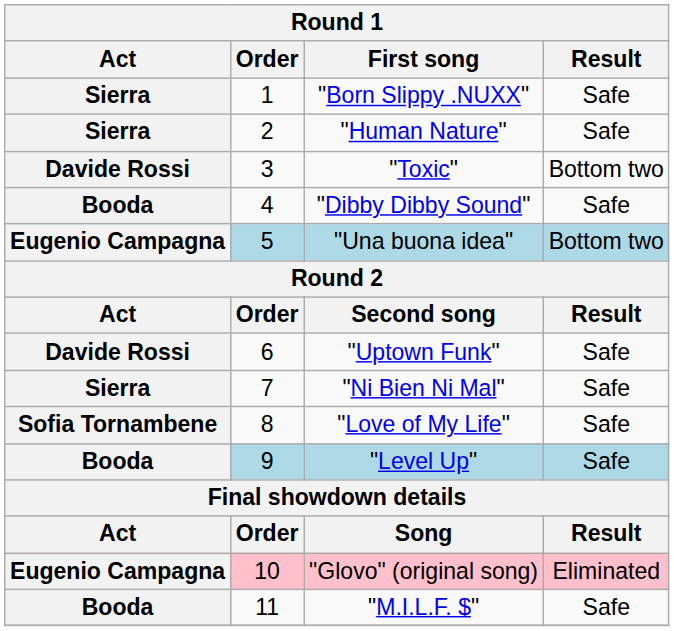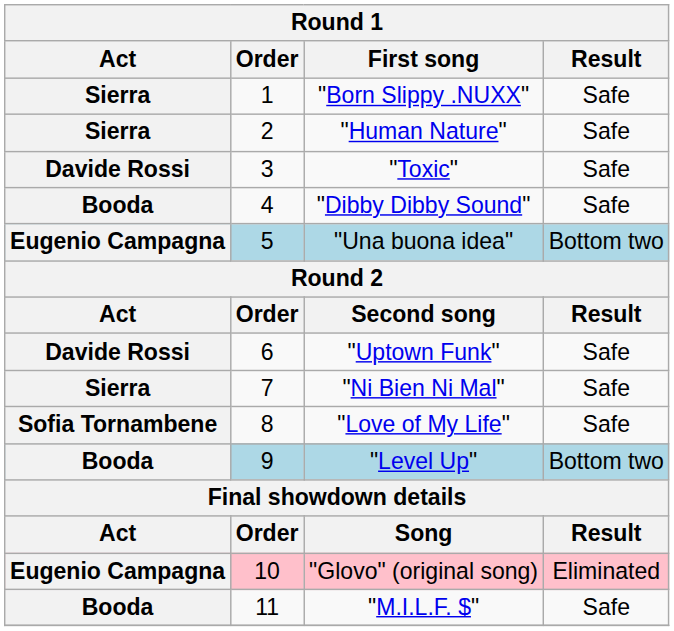"Toxic" | Round 1 / Result: Bottom two -> Safe
"Level Up" | Round 1 / Result: Safe -> Bottom two
